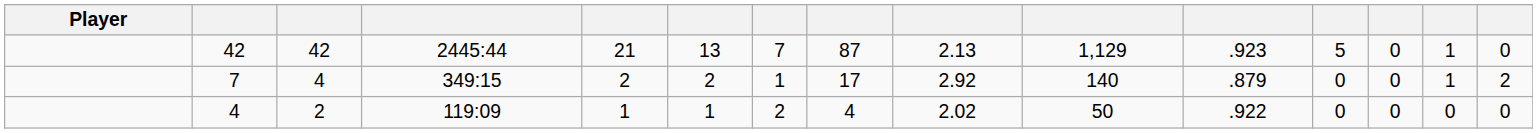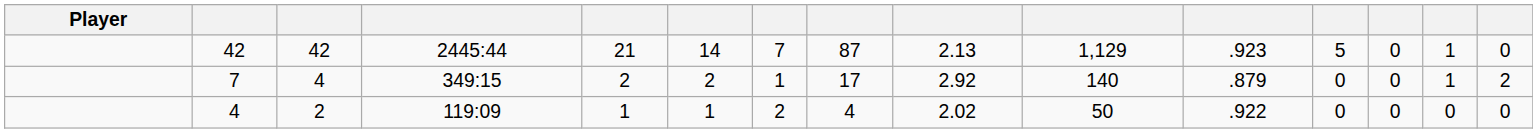row 2 | column 6: 13 -> 14
